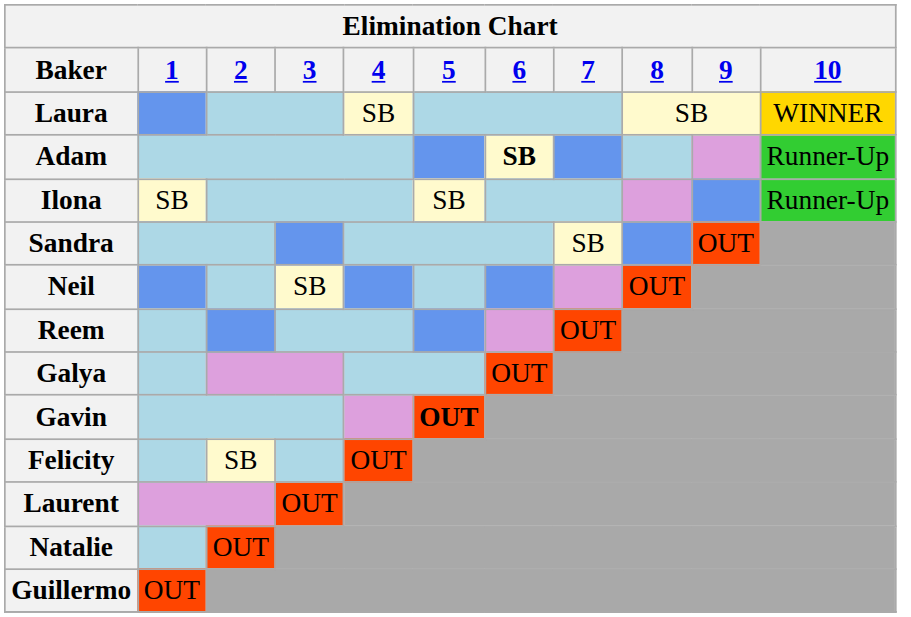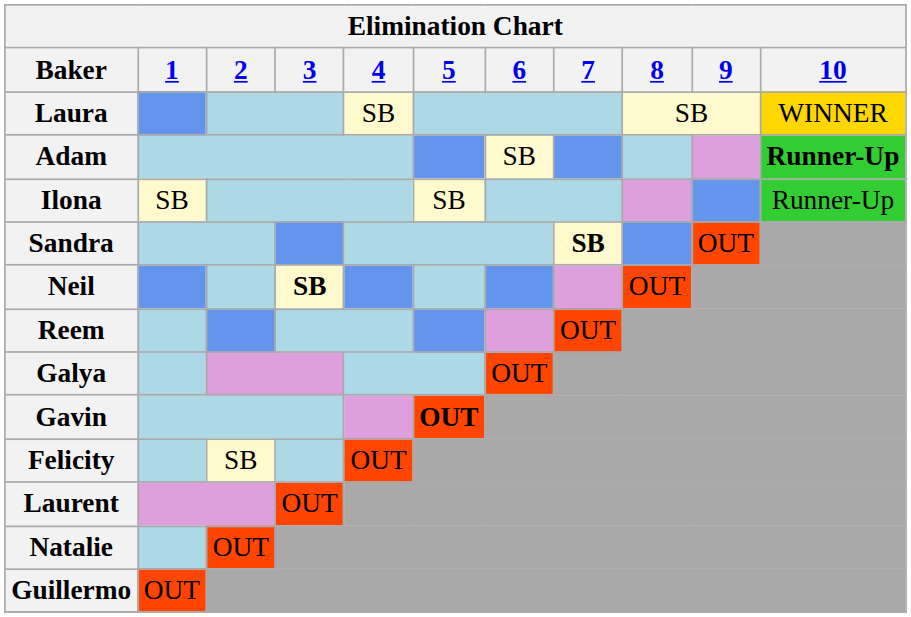Adam | 6: bold -> normal
Adam | 10: normal -> bold
Sandra | 7: normal -> bold
Neil | 3: normal -> bold
